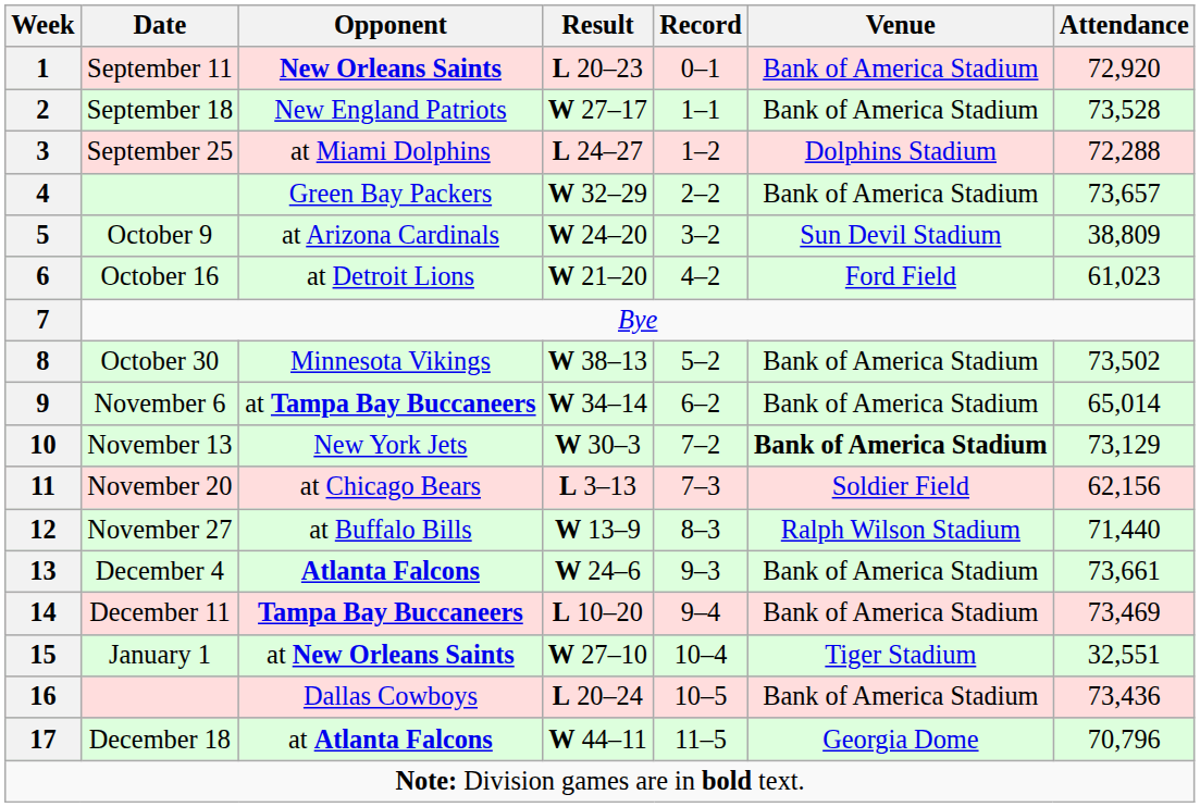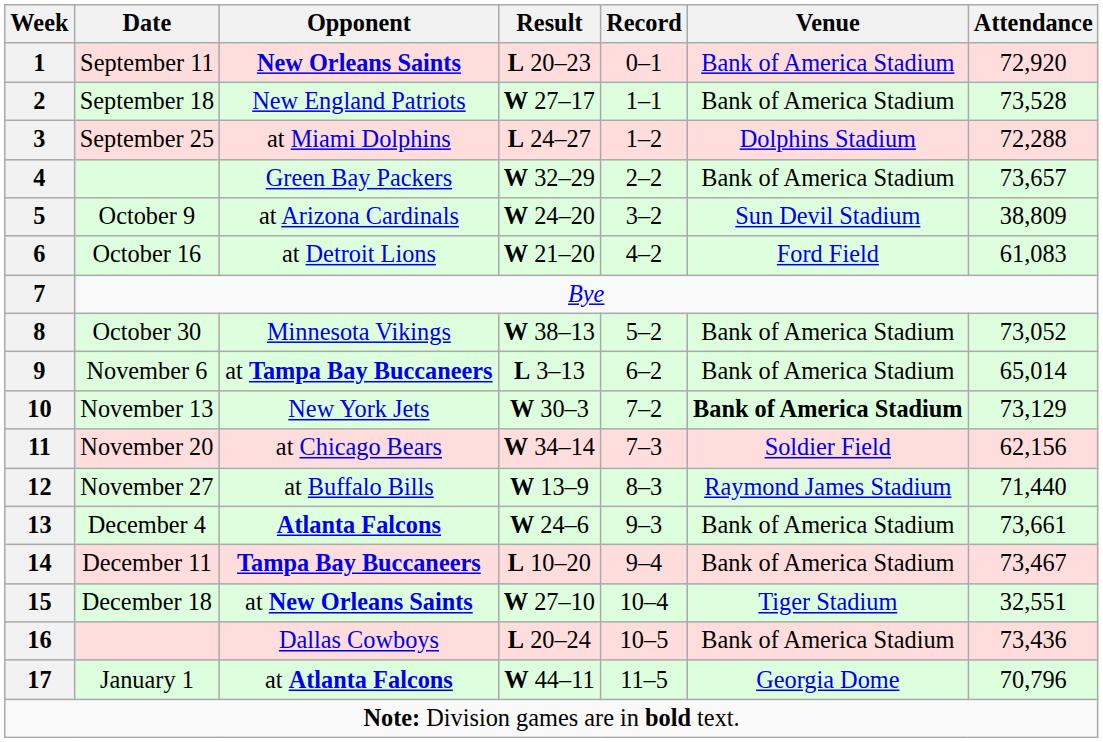6 | Attendance: 61,023 -> 61,083
8 | Attendance: 73,502 -> 73,052
9 | Result: W 34–14 -> L 3–13
11 | Result: L 3–13 -> W 34–14
12 | Venue: Ralph Wilson Stadium -> Raymond James Stadium
14 | Attendance: 73,469 -> 73,467
15 | Date: January 1 -> December 18
17 | Date: December 18 -> January 1
